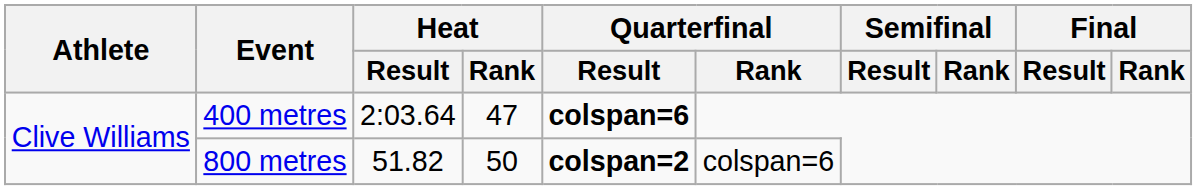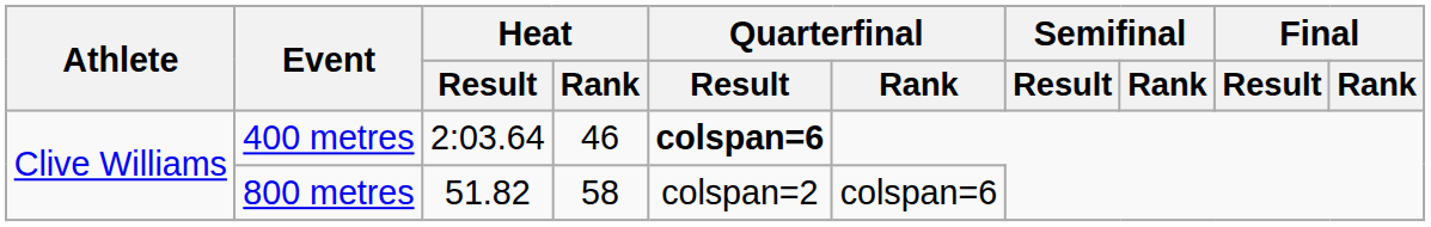400 metres | Heat / Rank: 47 -> 46
800 metres | Heat / Rank: 50 -> 58
800 metres | Quarterfinal / Result: bold -> normal
